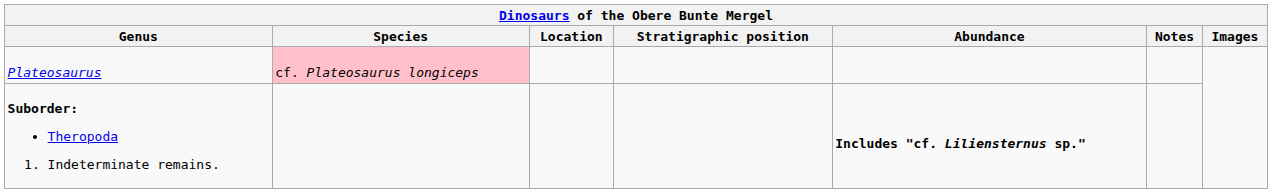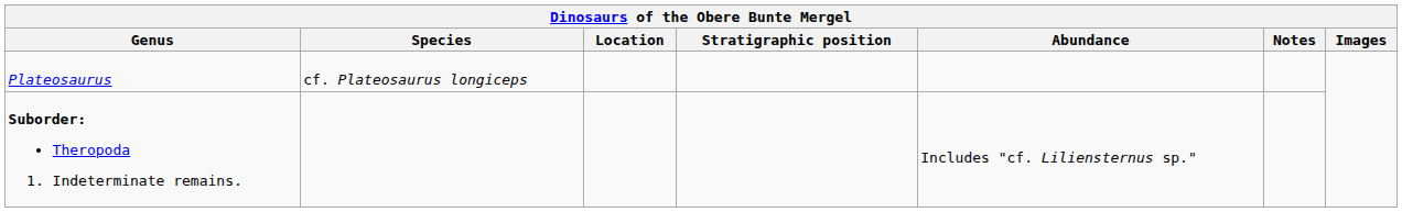Plateosaurus | Species: pink background -> no background
Suborder: Theropoda Indeterminate remains. | Abundance: bold -> normal
